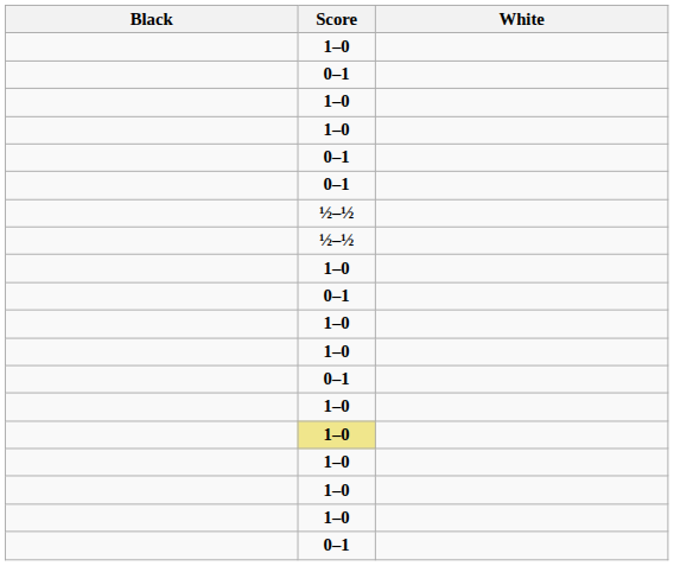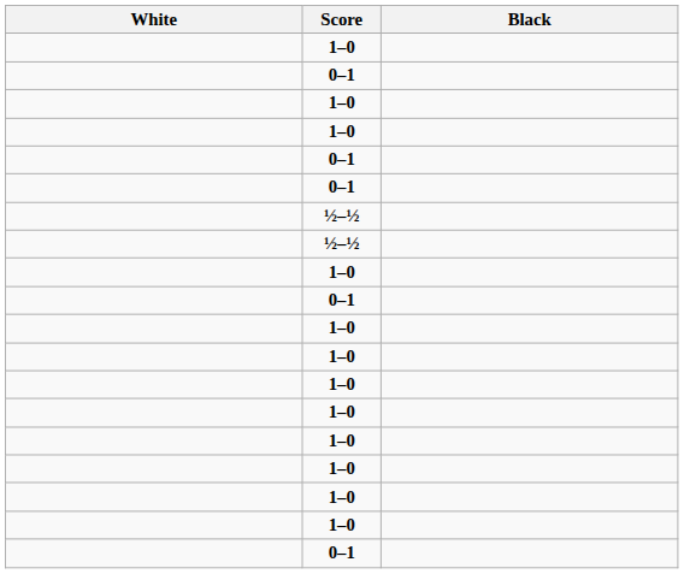columns swapped: White <-> Black
row 14 | Score: 0–1 -> 1–0
row 16 | Score: khaki background -> no background
